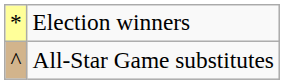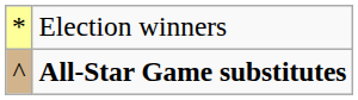row 2 | column 2: normal -> bold
